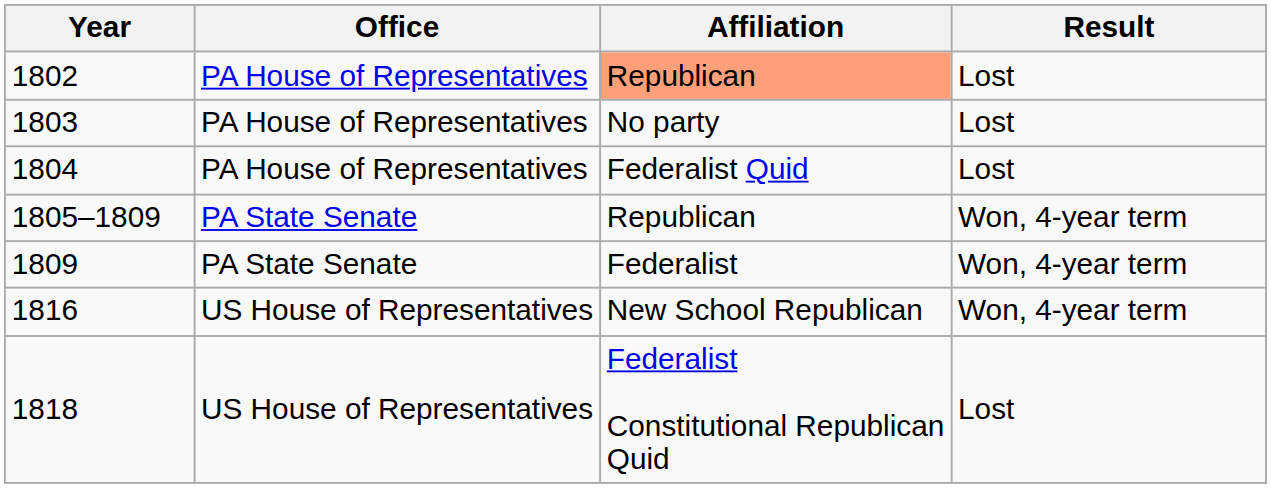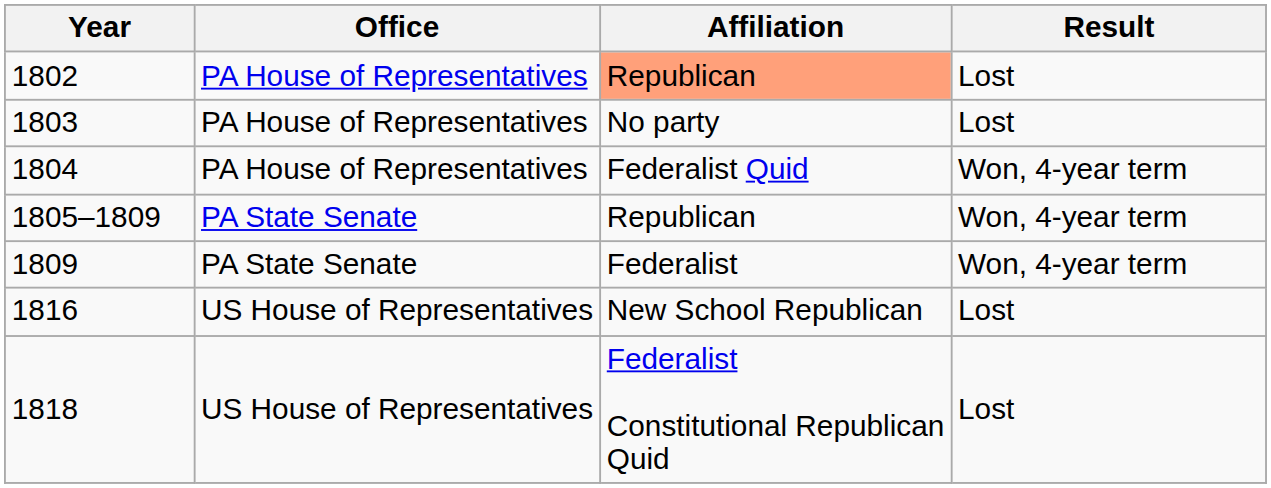1804 | Result: Lost -> Won, 4-year term
1816 | Result: Won, 4-year term -> Lost
